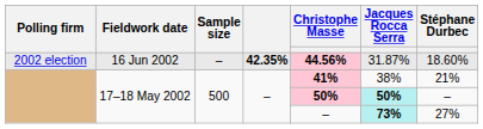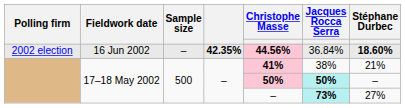2002 election | Jacques Rocca Serra: 31.87% -> 36.84%
2002 election | Stéphane Durbec: normal -> bold
